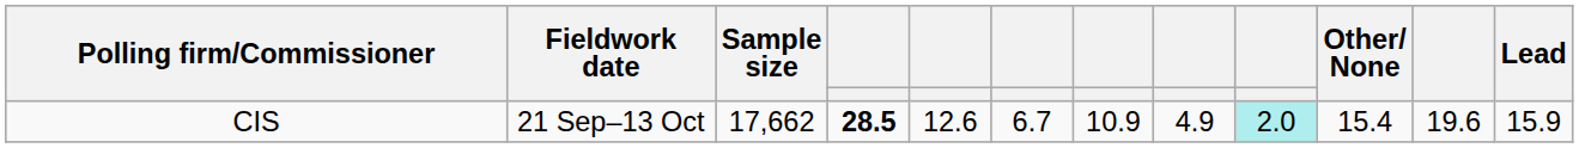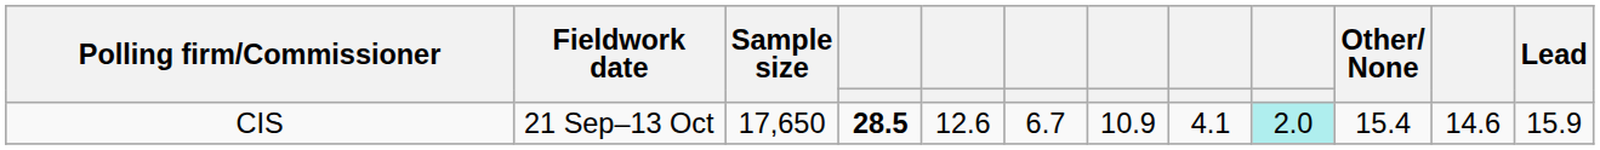CIS | Sample size: 17,662 -> 17,650
CIS | column 8: 4.9 -> 4.1
CIS | column 11: 19.6 -> 14.6
